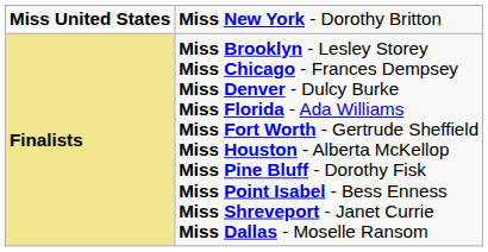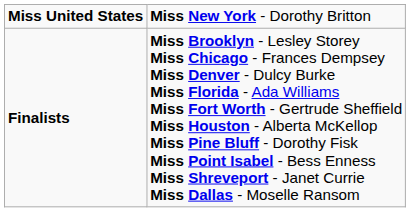Finalists | column 1: khaki background -> no background
